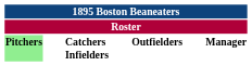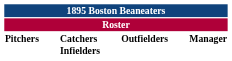Pitchers | column 1: lightgreen background -> no background
